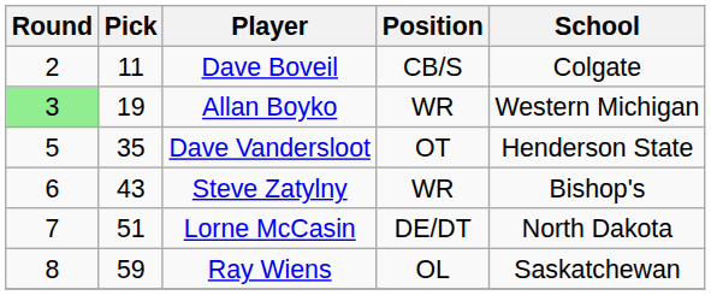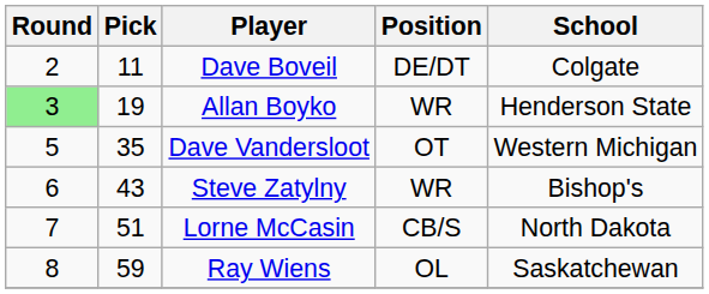Dave Boveil | Position: CB/S -> DE/DT
Allan Boyko | School: Western Michigan -> Henderson State
Dave Vandersloot | School: Henderson State -> Western Michigan
Lorne McCasin | Position: DE/DT -> CB/S
